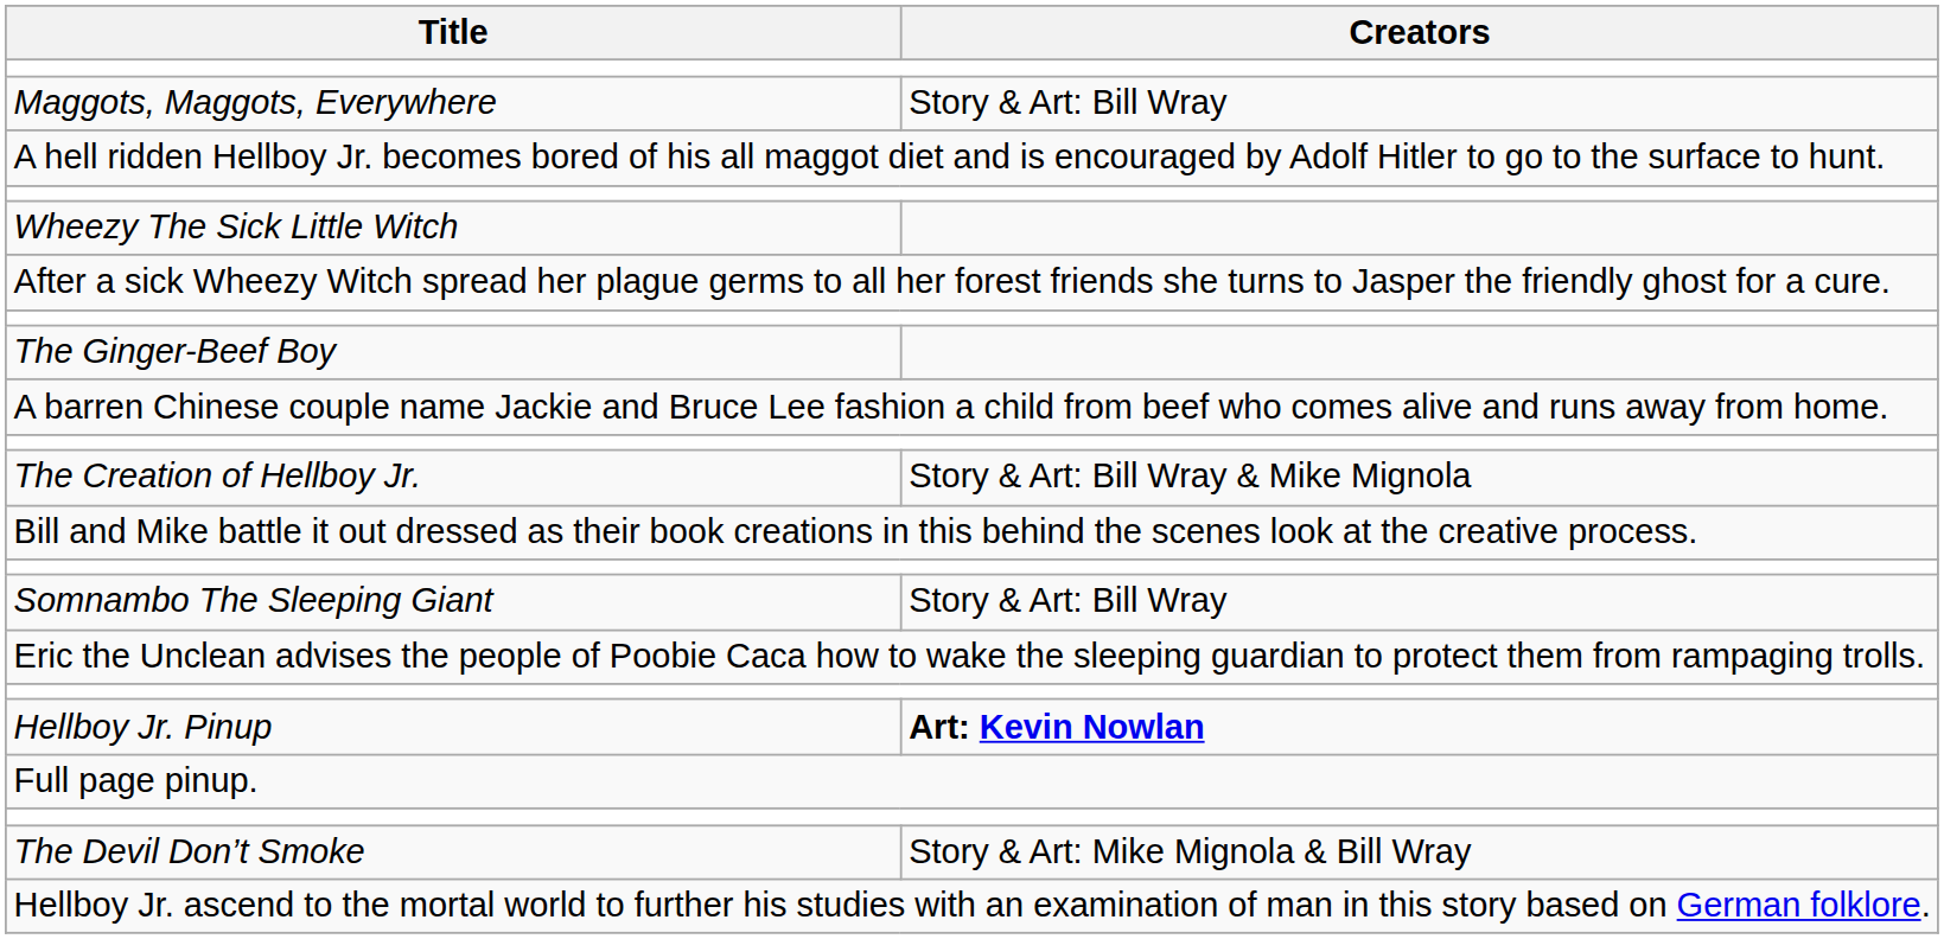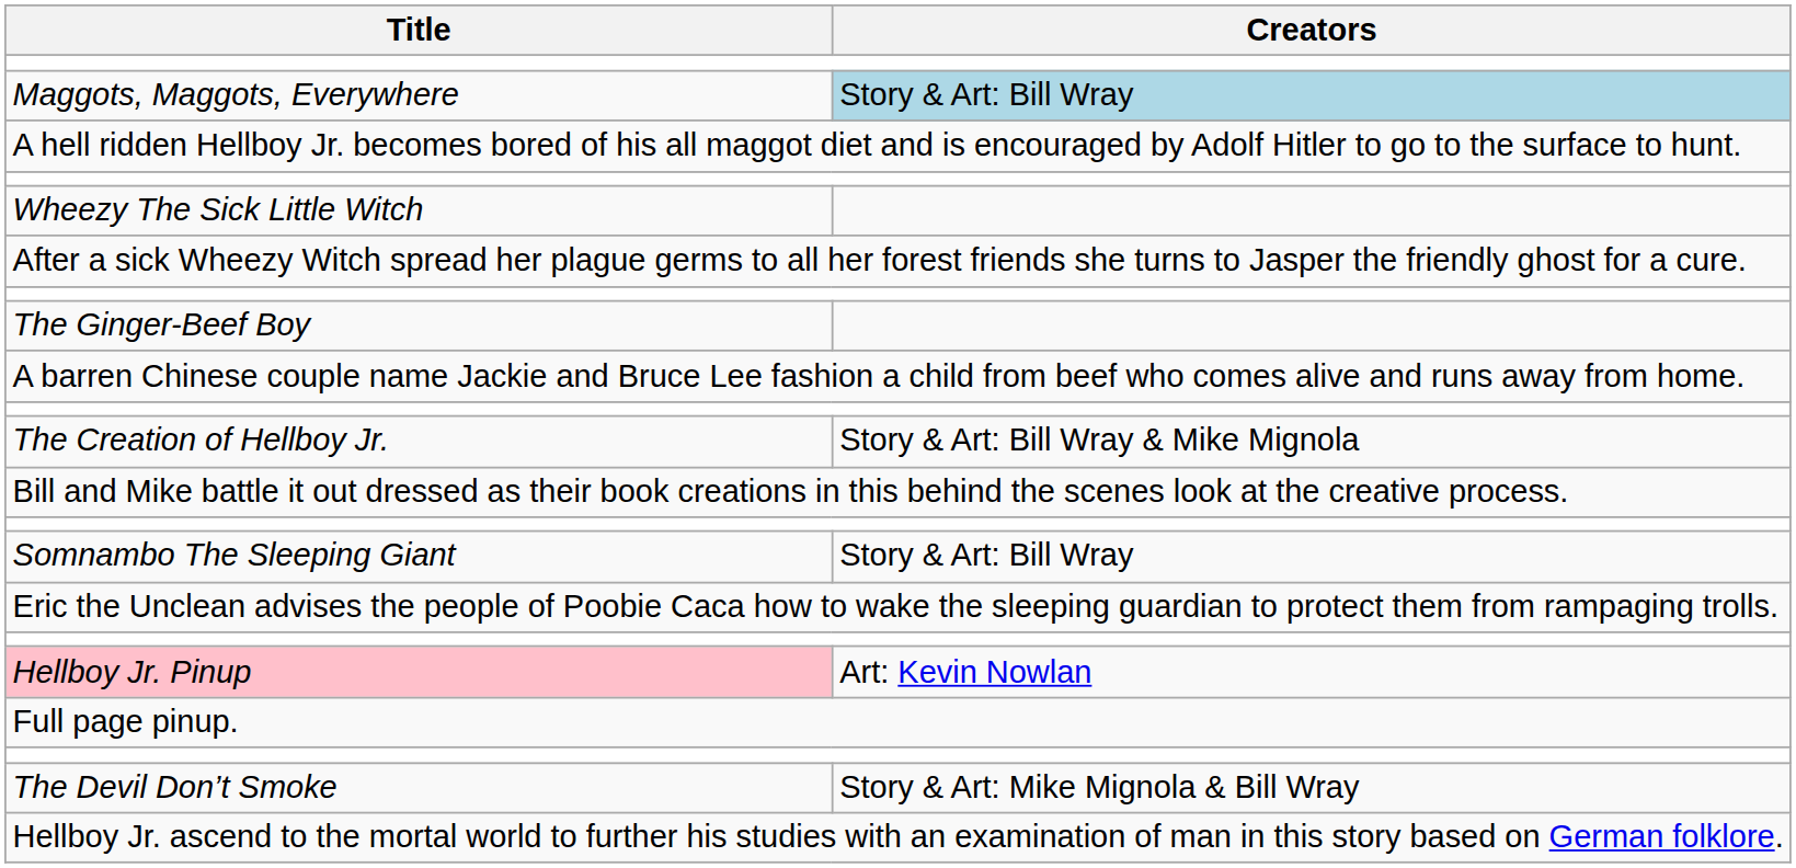Maggots, Maggots, Everywhere | Creators: no background -> lightblue background
Hellboy Jr. Pinup | Title: no background -> pink background
Hellboy Jr. Pinup | Creators: bold -> normal
